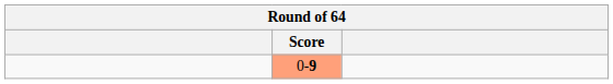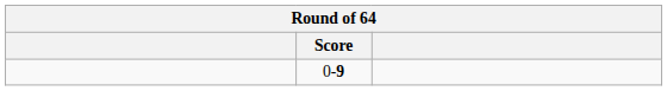row 3 | Score: lightsalmon background -> no background
